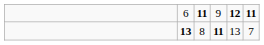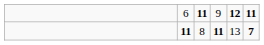row 2 | column 2: 13 -> 11
row 2 | column 6: normal -> bold
